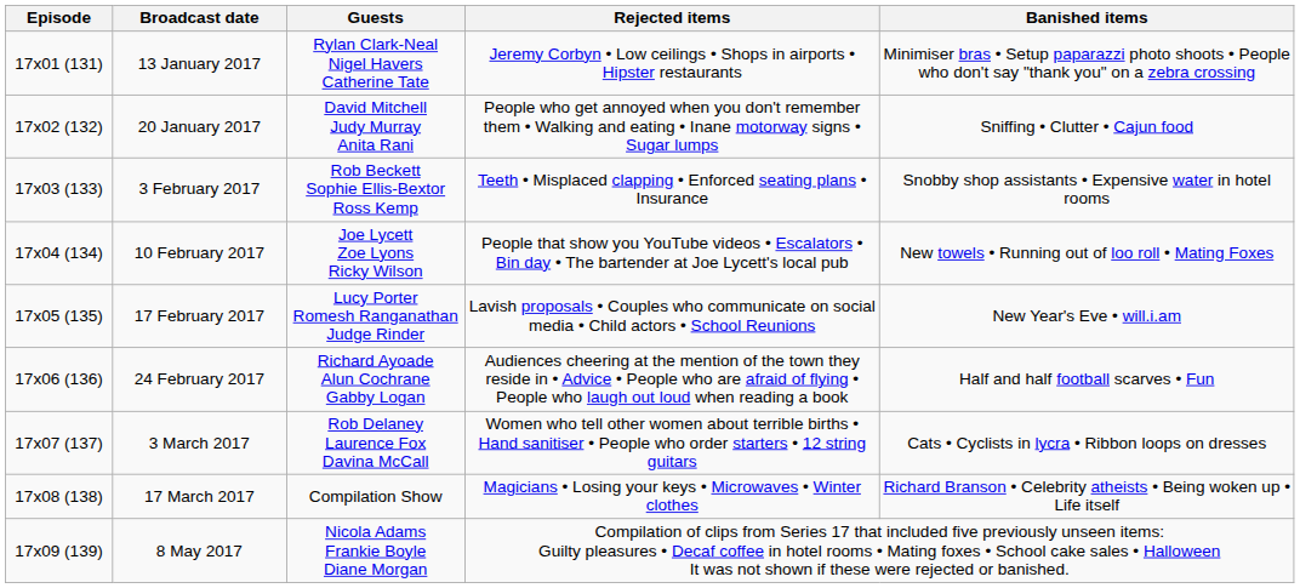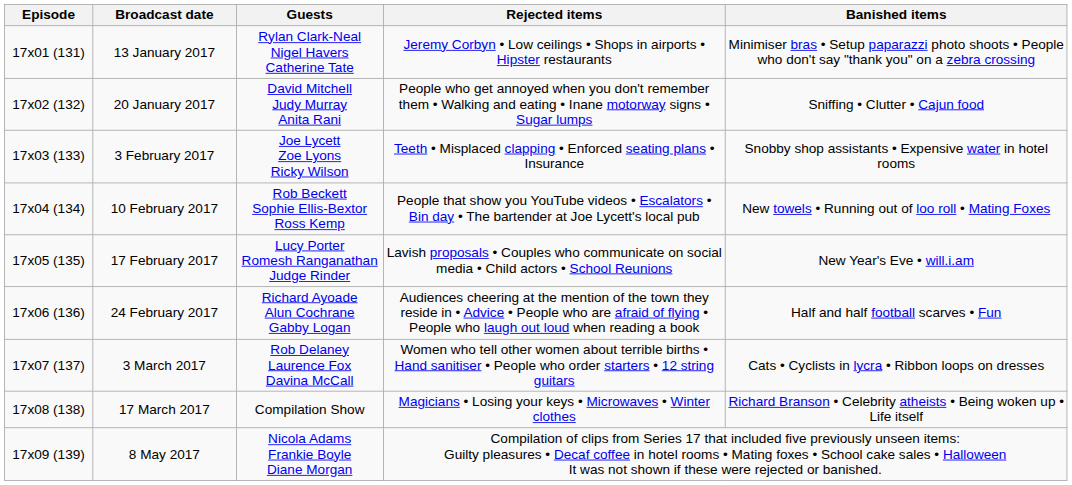3 February 2017 | Guests: Rob Beckett Sophie Ellis-Bextor Ross Kemp -> Joe Lycett Zoe Lyons Ricky Wilson
10 February 2017 | Guests: Joe Lycett Zoe Lyons Ricky Wilson -> Rob Beckett Sophie Ellis-Bextor Ross Kemp
